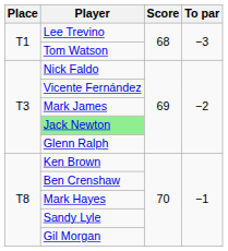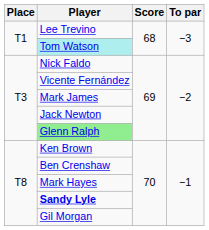Tom Watson | Player: no background -> paleturquoise background
Jack Newton | Player: lightgreen background -> no background
Glenn Ralph | Player: no background -> lightgreen background
Sandy Lyle | Player: normal -> bold
